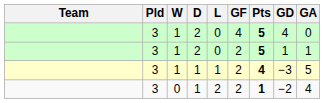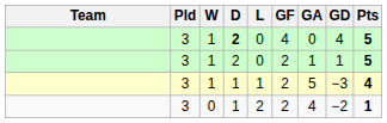columns swapped: GA <-> Pts
row 2 | D: normal -> bold
